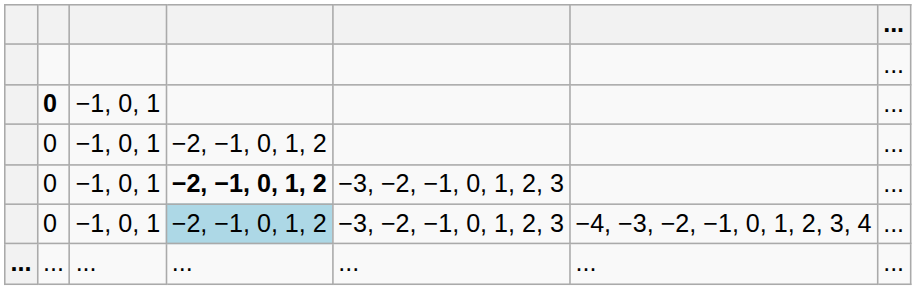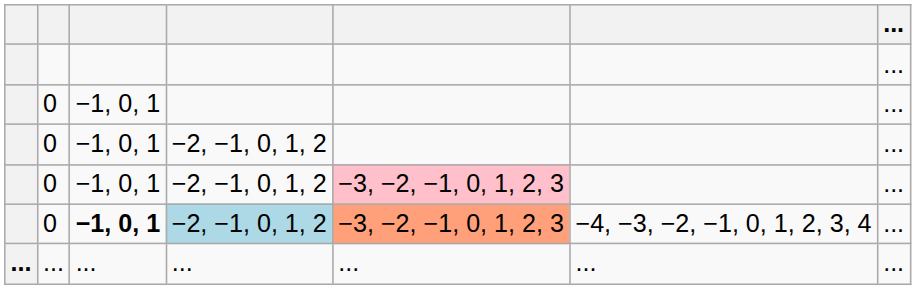row 3 | column 2: bold -> normal
row 5 | column 4: bold -> normal
row 5 | column 5: no background -> pink background
row 6 | column 3: normal -> bold
row 6 | column 5: no background -> lightsalmon background
